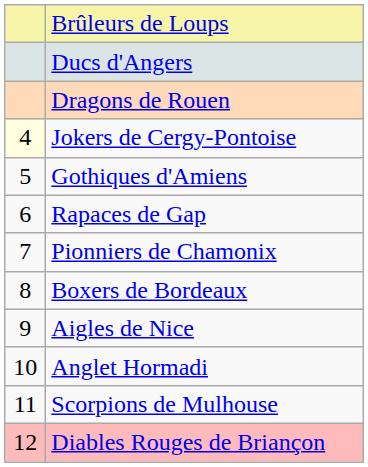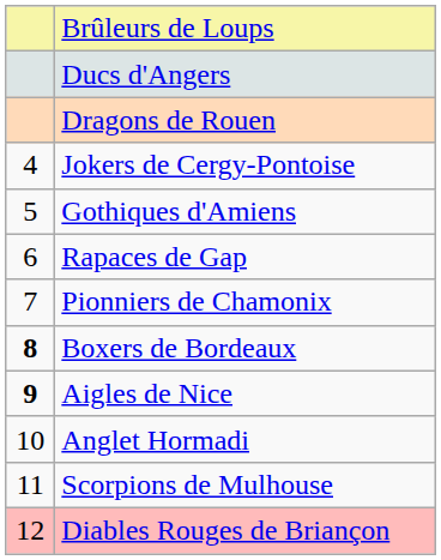Jokers de Cergy-Pontoise | column 1: lightyellow background -> no background
Boxers de Bordeaux | column 1: normal -> bold
Aigles de Nice | column 1: normal -> bold
